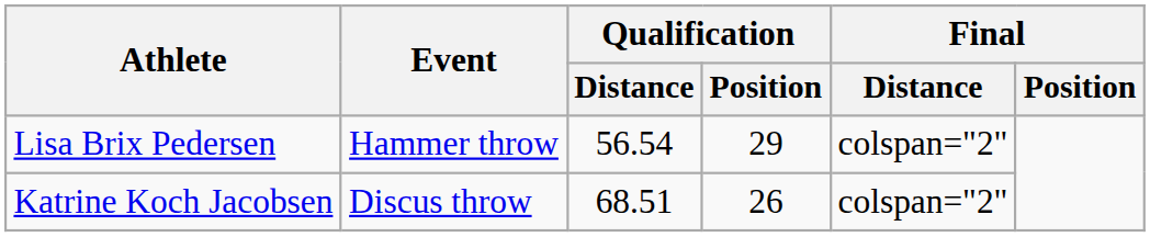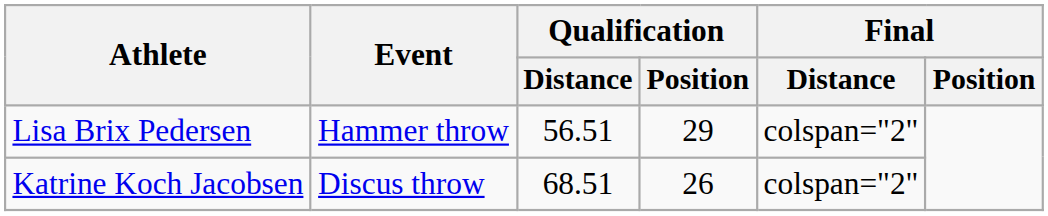Lisa Brix Pedersen | Qualification / Distance: 56.54 -> 56.51
